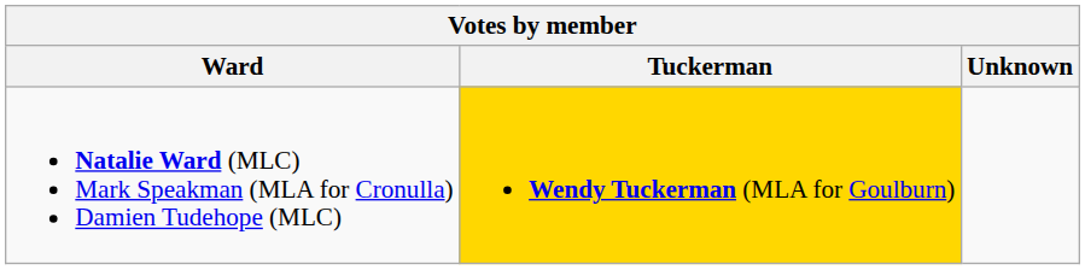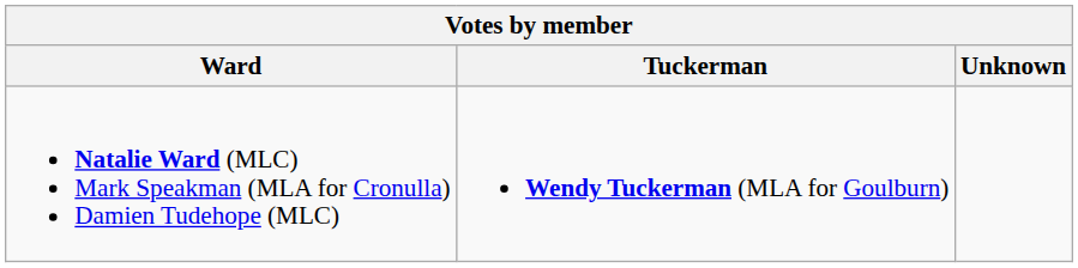row 3 | Tuckerman: gold background -> no background
